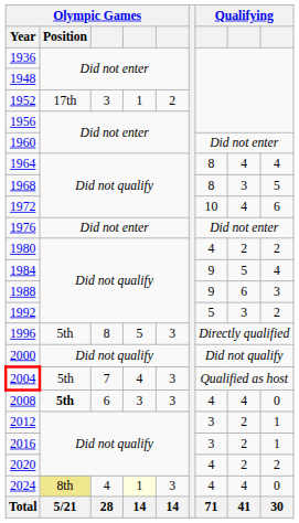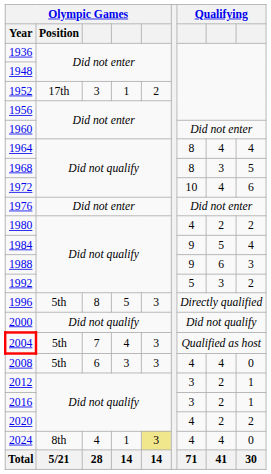2008 | Olympic Games / Position: bold -> normal
2024 | Olympic Games / Position: khaki background -> no background
2024 | column 4: lightyellow background -> no background
2024 | column 5: no background -> khaki background
